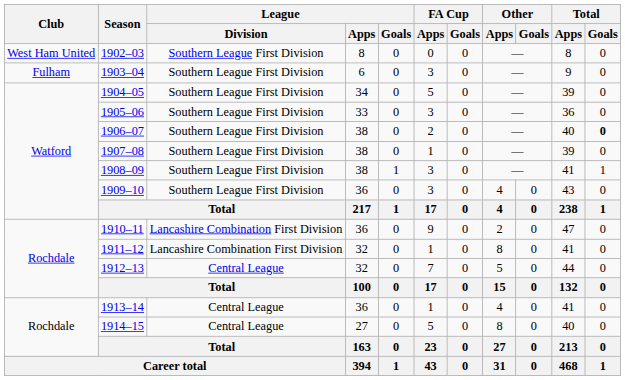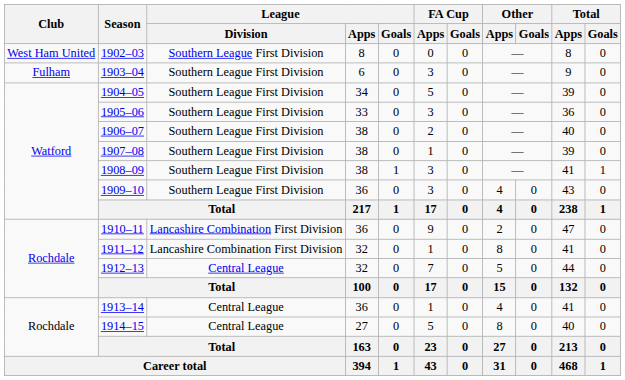1906–07 | Total / Goals: bold -> normal
